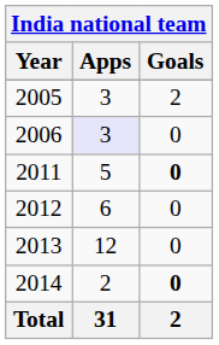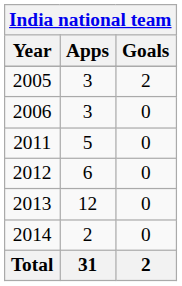2006 | Apps: lavender background -> no background
2011 | Goals: bold -> normal
2014 | Goals: bold -> normal
